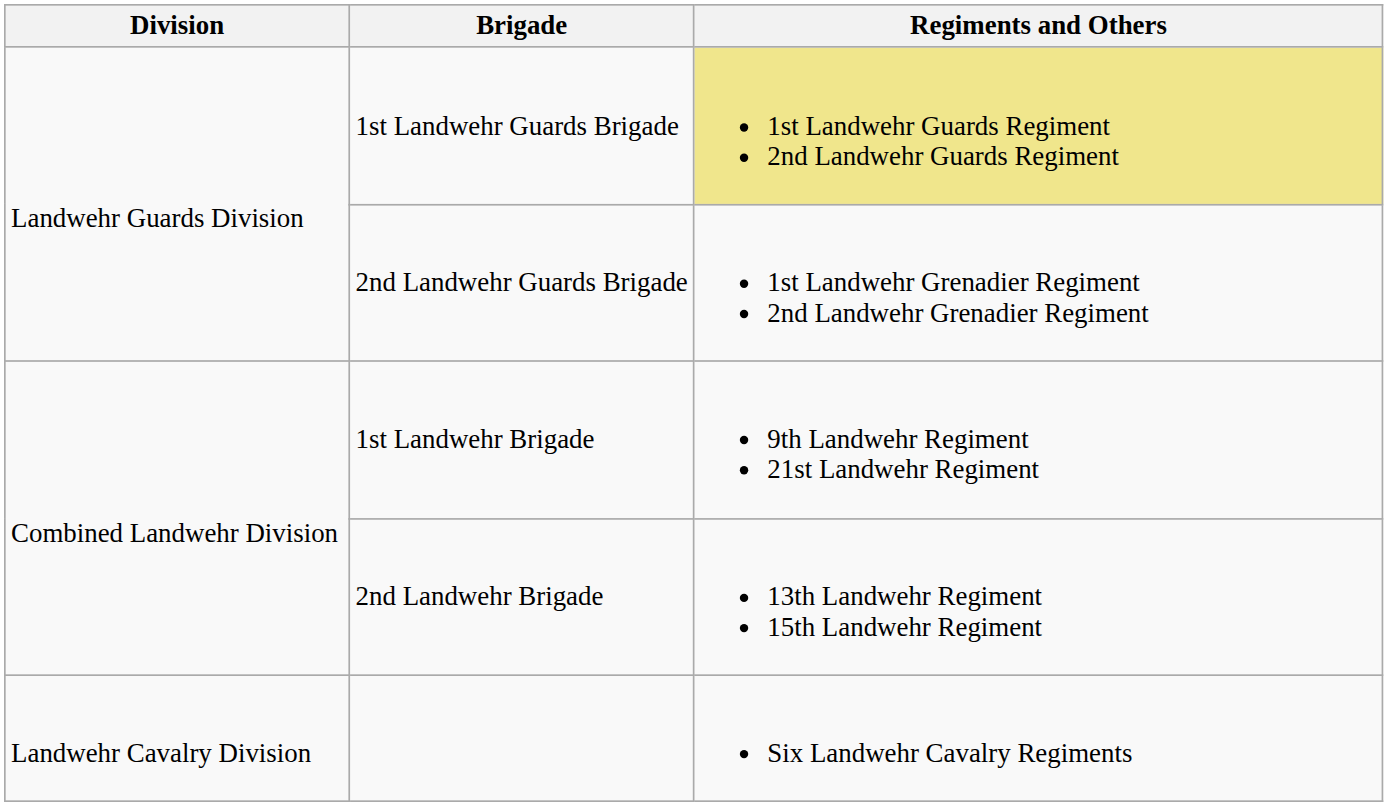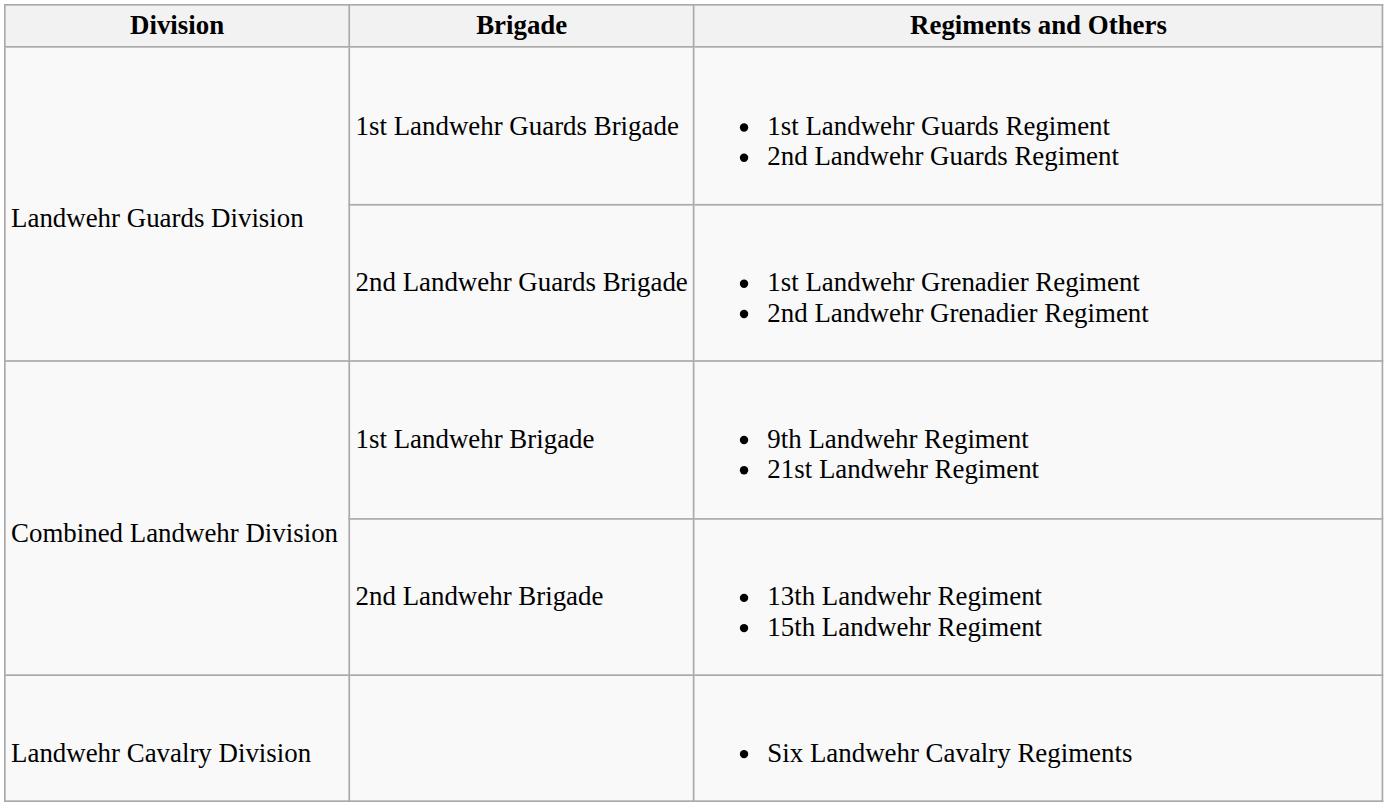1st Landwehr Guards Brigade | Regiments and Others: khaki background -> no background
